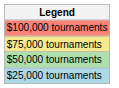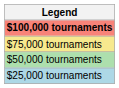row 2 | column 1: normal -> bold
